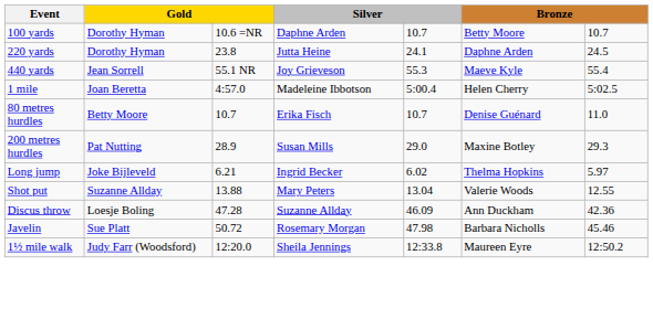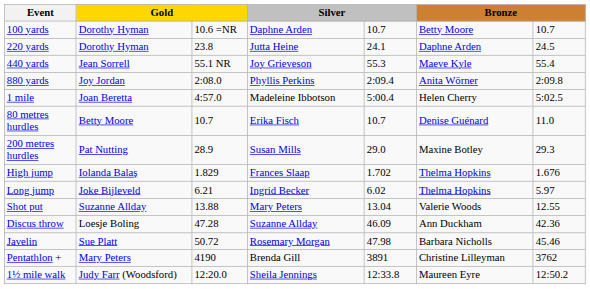+ row: 880 yards | Joy Jordan | 2:08.0 | Phyllis Perkins | 2:09.4 | Anita Wörner | 2:09.8
+ row: High jump | Iolanda Balaș | 1.829 | Frances Slaap | 1.702 | Thelma Hopkins | 1.676
+ row: Pentathlon + | Mary Peters | 4190 | Brenda Gill | 3891 | Christine Lilleyman | 3762
